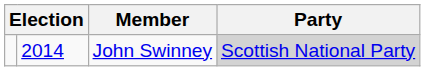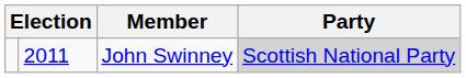John Swinney | column 2: 2014 -> 2011
